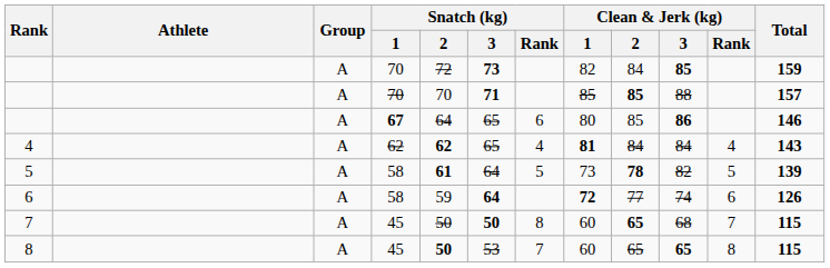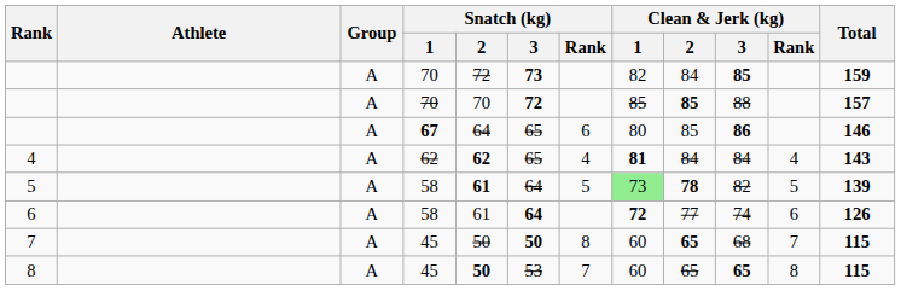row 4 | Snatch (kg) / 3: 71 -> 72
row 7 | Clean & Jerk (kg) / 1: no background -> lightgreen background
row 8 | Snatch (kg) / 2: 59 -> 61
